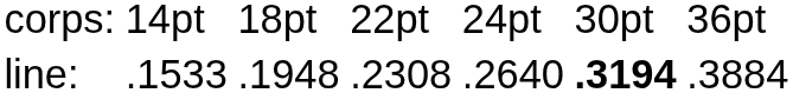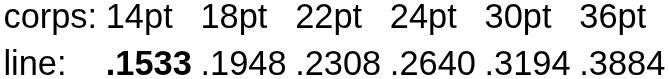line: | column 2: normal -> bold
line: | column 6: bold -> normal
